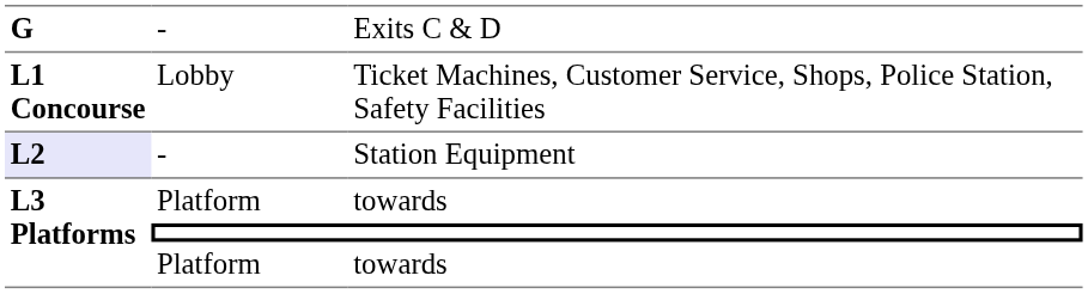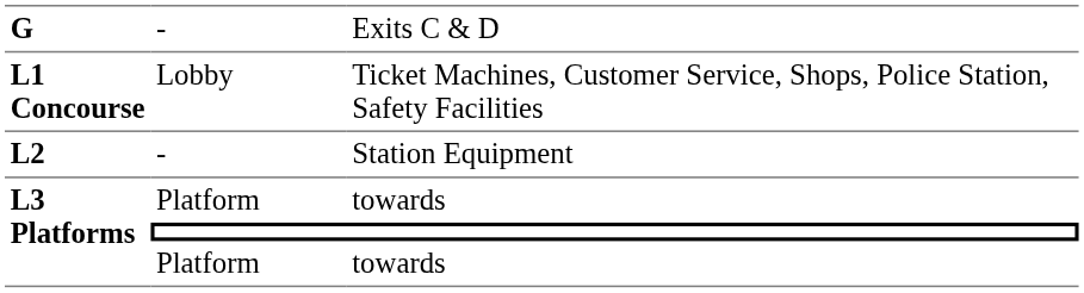- / Station Equipment | column 1: lavender background -> no background
